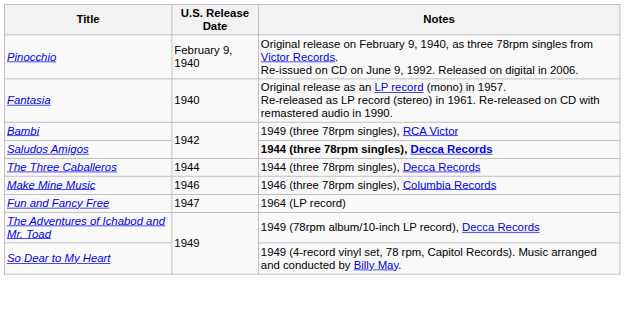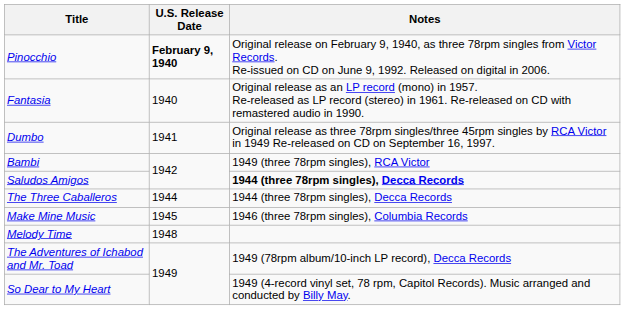Pinocchio | U.S. Release Date: normal -> bold
+ row: Dumbo | 1941 | Original release as three 78rpm singles/three 45rpm singles by RCA Victor in 1949 Re-released on CD on September 16, 1997.
Make Mine Music | U.S. Release Date: 1946 -> 1945
- row: Fun and Fancy Free | 1947 | 1964 (LP record)
+ row: Melody Time | 1948
